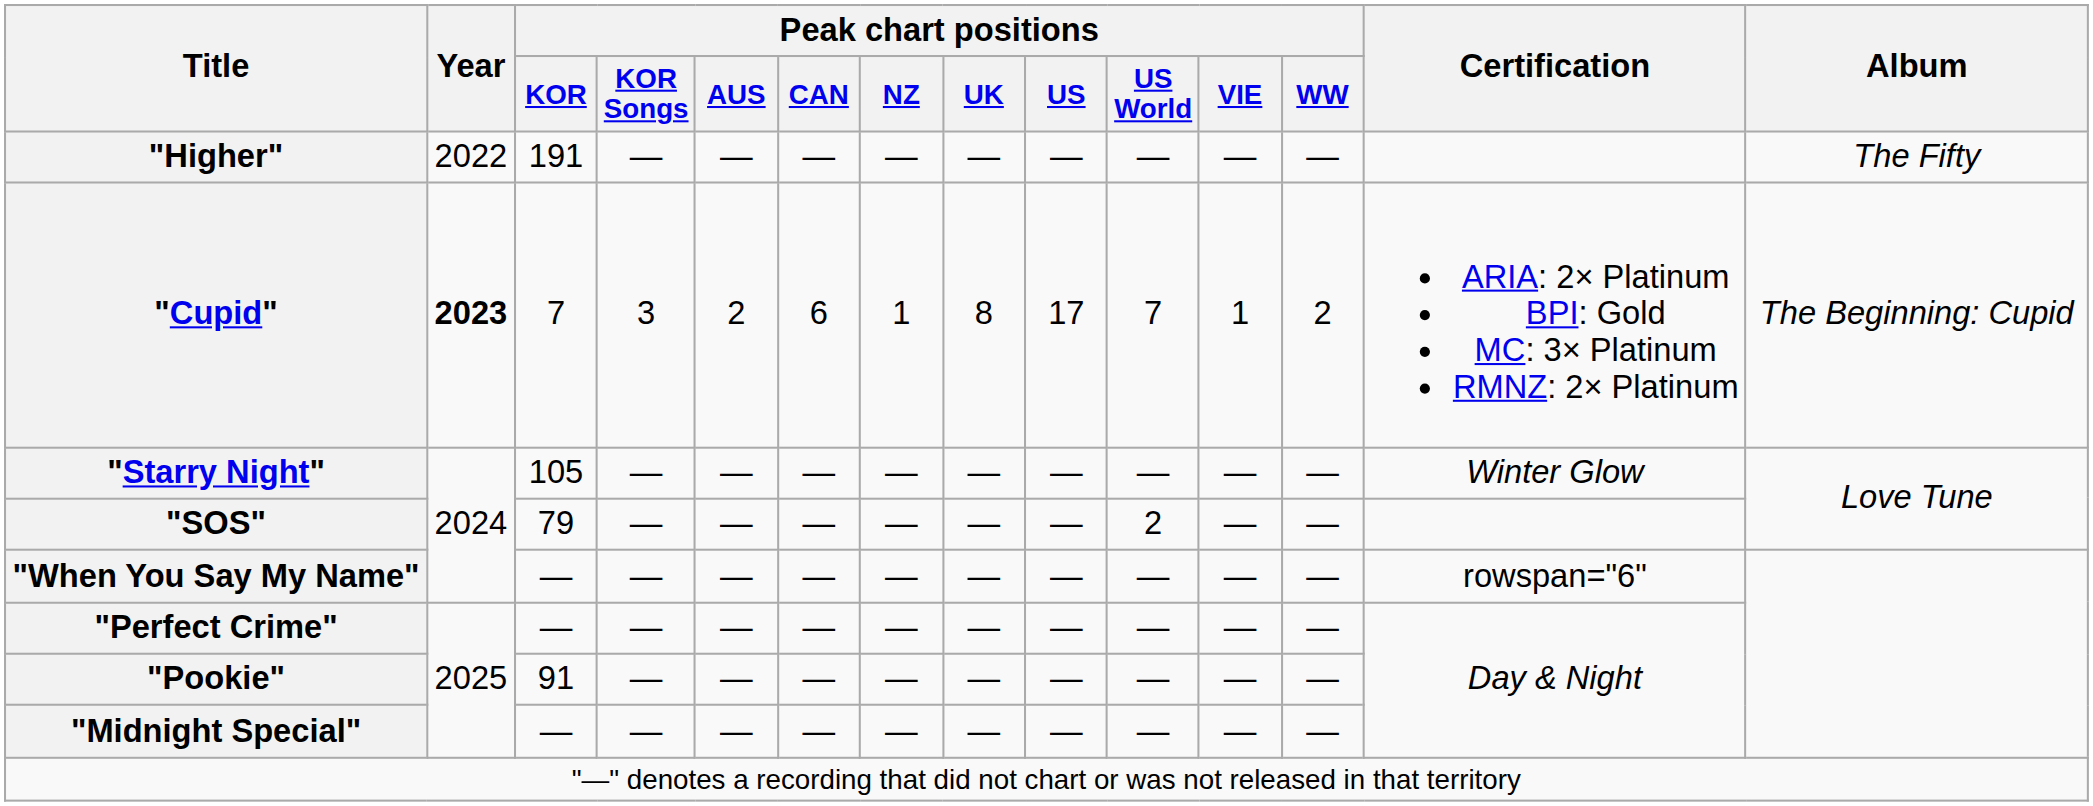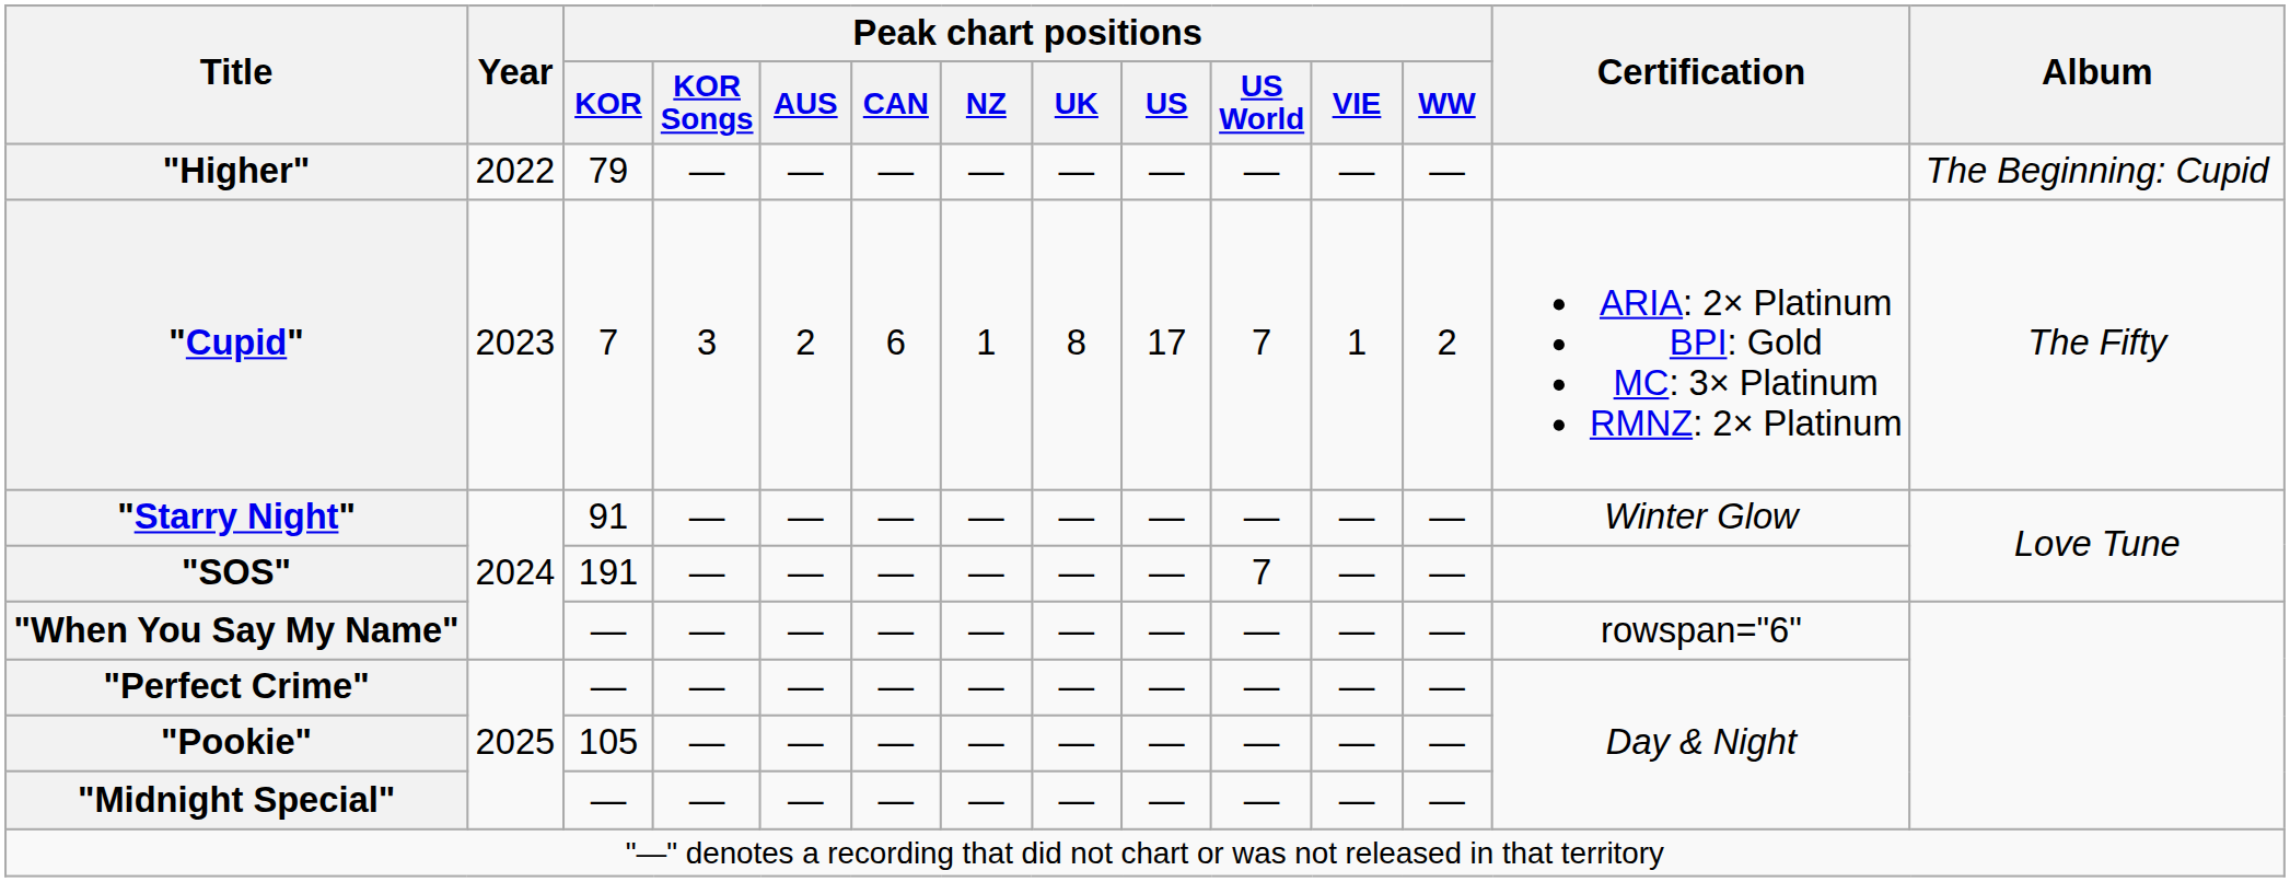"Higher" | Peak chart positions / KOR: 191 -> 79
"Higher" | Album: The Fifty -> The Beginning: Cupid
"Cupid" | Year: bold -> normal
"Cupid" | Album: The Beginning: Cupid -> The Fifty
"Starry Night" | Peak chart positions / KOR: 105 -> 91
"SOS" | Peak chart positions / KOR: 79 -> 191
"SOS" | Peak chart positions / US World: 2 -> 7
"Pookie" | Peak chart positions / KOR: 91 -> 105
